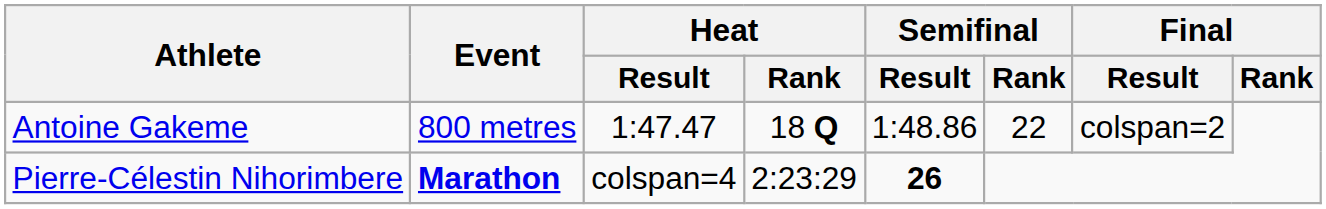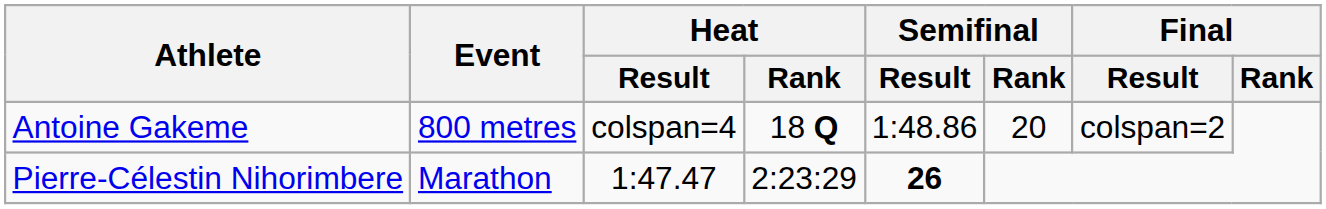Antoine Gakeme | Heat / Result: 1:47.47 -> colspan=4
Antoine Gakeme | Semifinal / Rank: 22 -> 20
Pierre-Célestin Nihorimbere | Event: bold -> normal
Pierre-Célestin Nihorimbere | Heat / Result: colspan=4 -> 1:47.47
